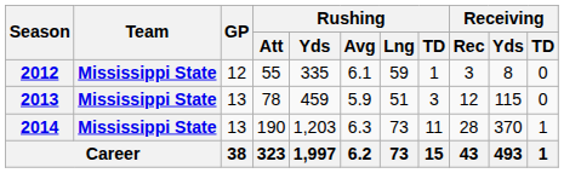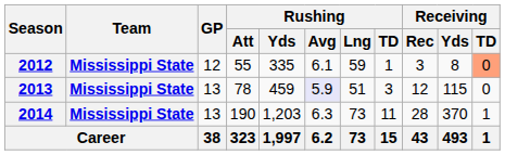2012 | Receiving / TD: no background -> lightsalmon background
2013 | Rushing / Avg: no background -> lavender background
